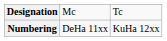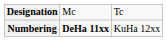Numbering | column 2: normal -> bold
